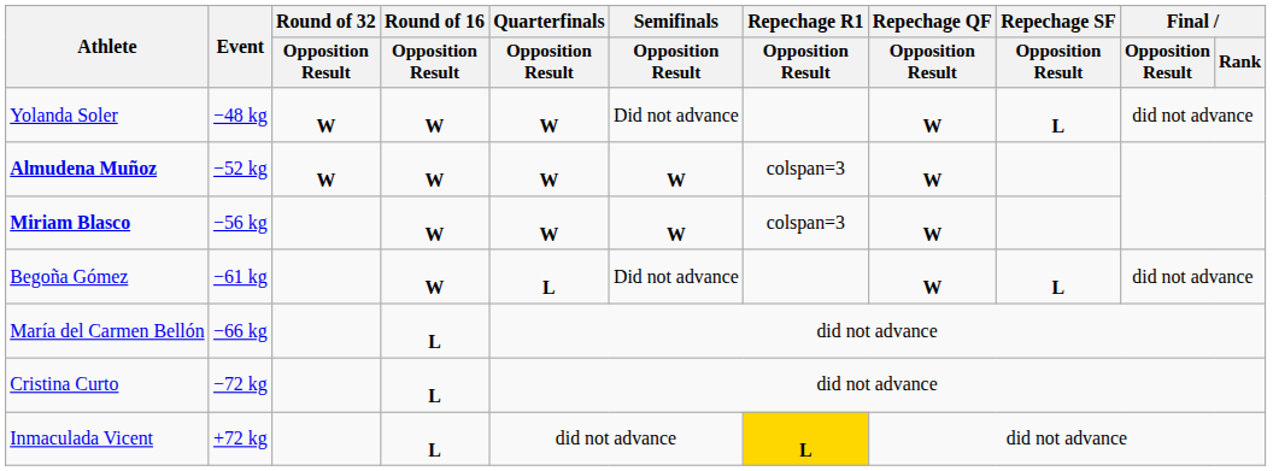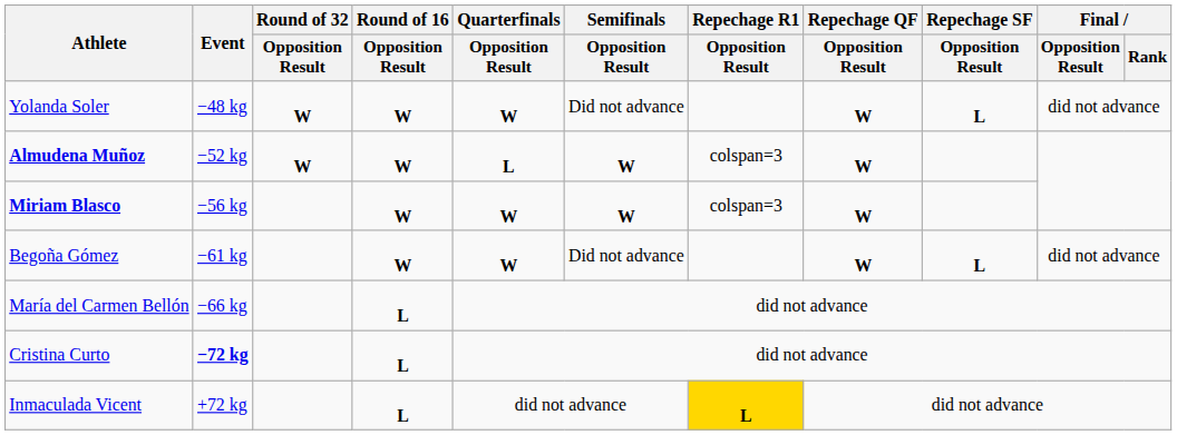Almudena Muñoz | Quarterfinals / Opposition Result: W -> L
Begoña Gómez | Quarterfinals / Opposition Result: L -> W
Cristina Curto | Event: normal -> bold
